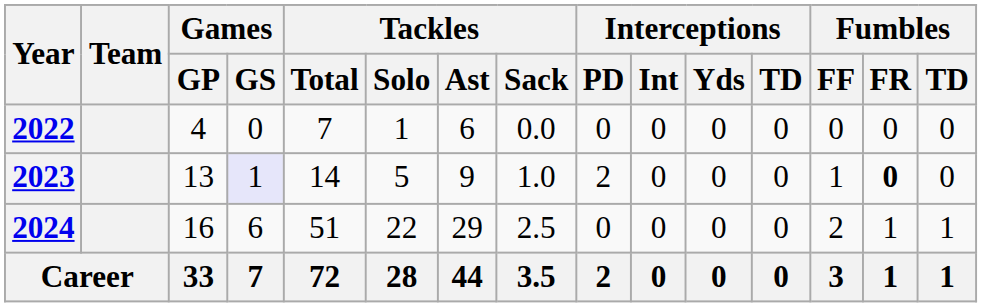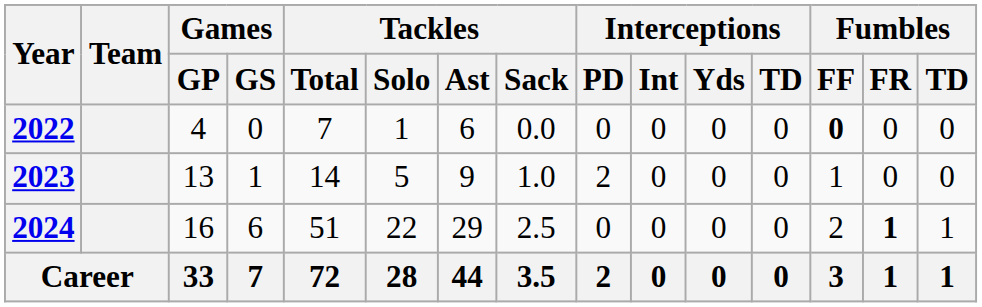2022 | Fumbles / FF: normal -> bold
2023 | Games / GS: lavender background -> no background
2023 | Fumbles / FR: bold -> normal
2024 | Fumbles / FR: normal -> bold
